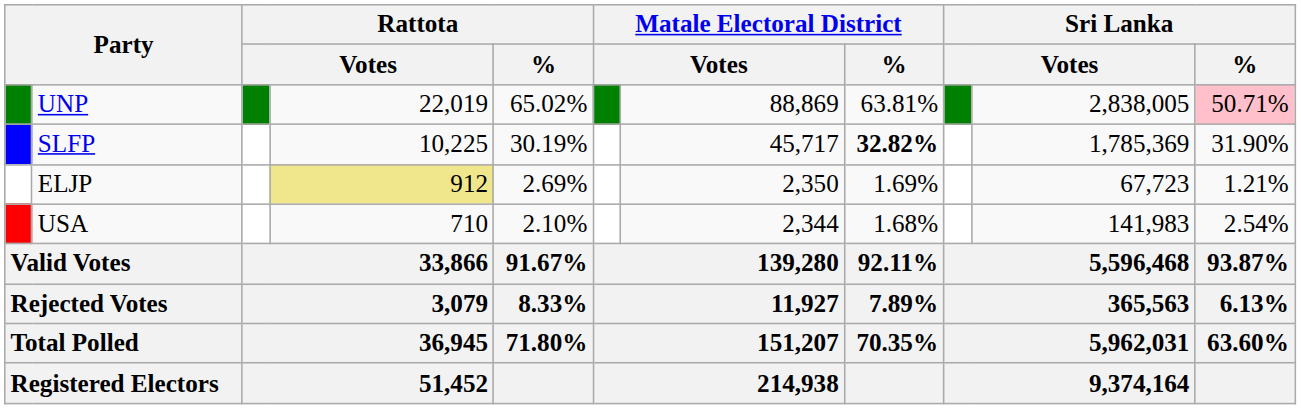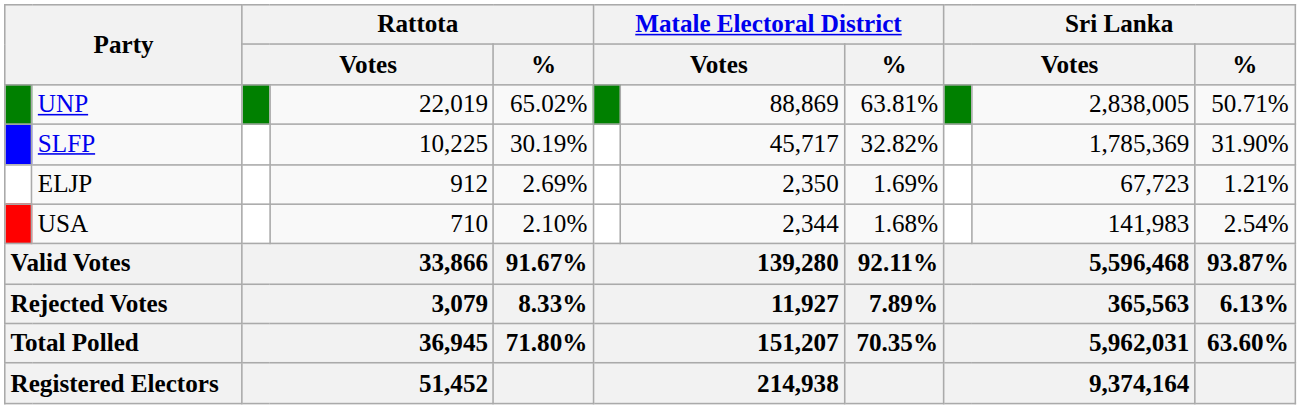UNP | Sri Lanka / %: pink background -> no background
SLFP | Matale Electoral District / %: bold -> normal
ELJP | column 4: khaki background -> no background
